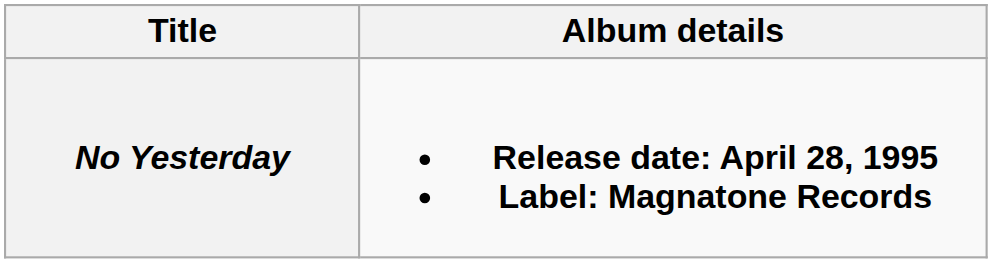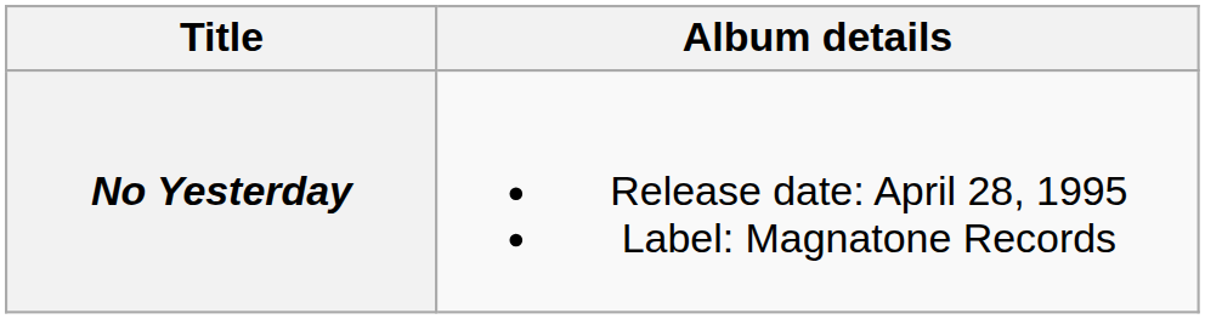No Yesterday | Album details: bold -> normal
